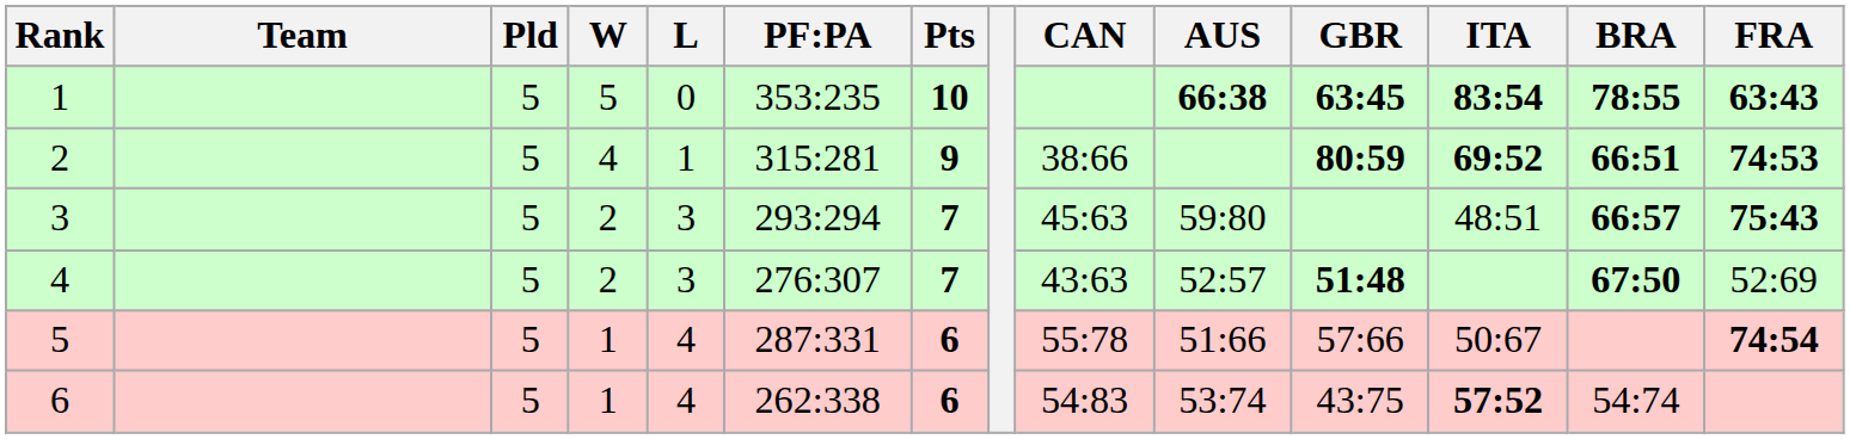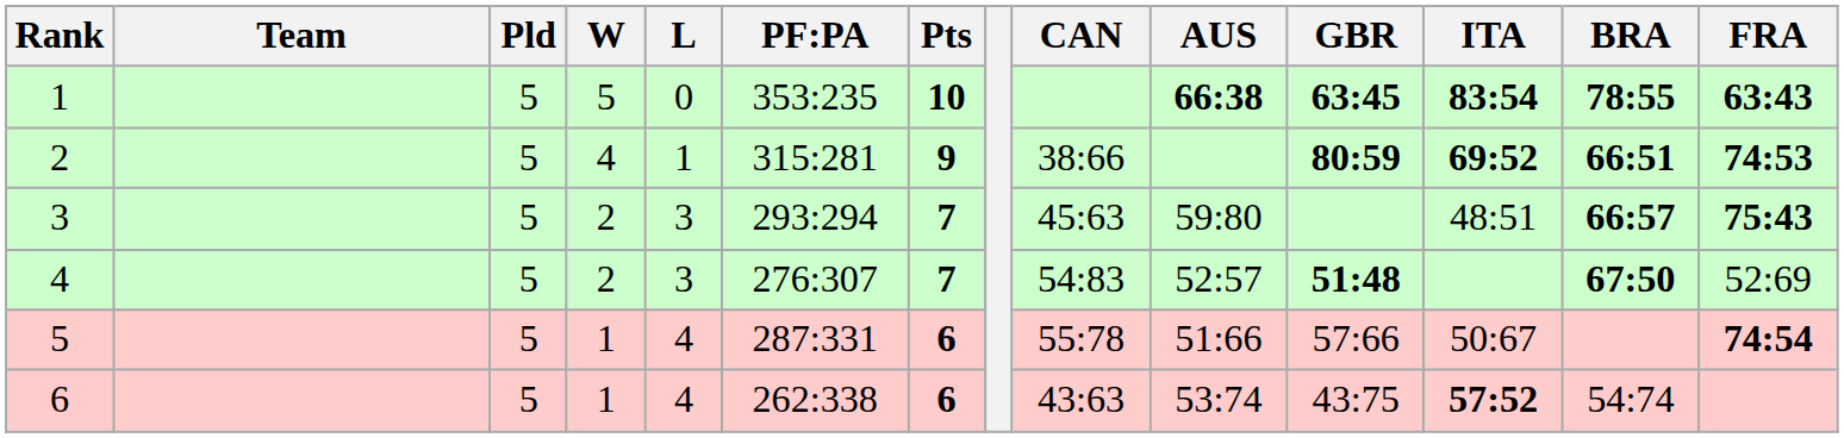row 5 | CAN: 43:63 -> 54:83
row 7 | CAN: 54:83 -> 43:63
